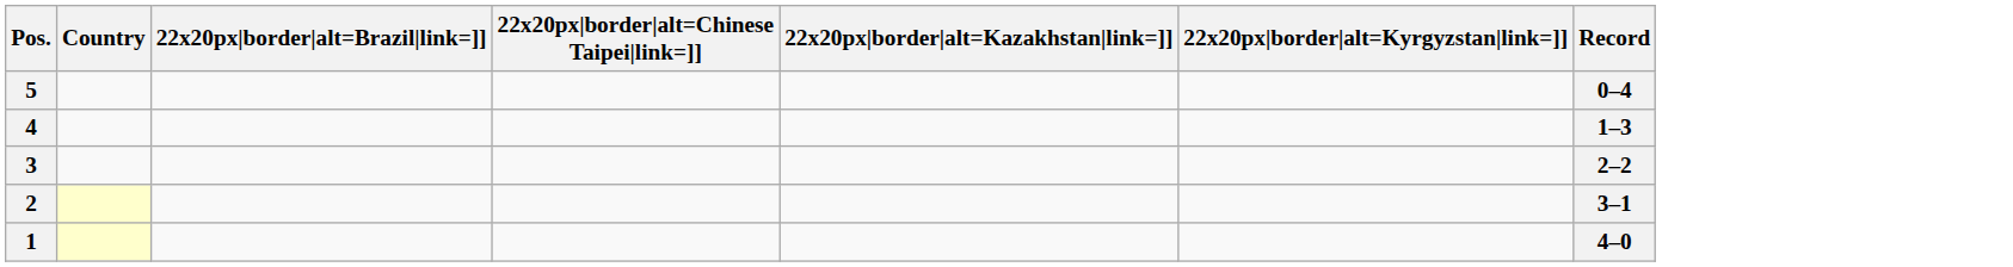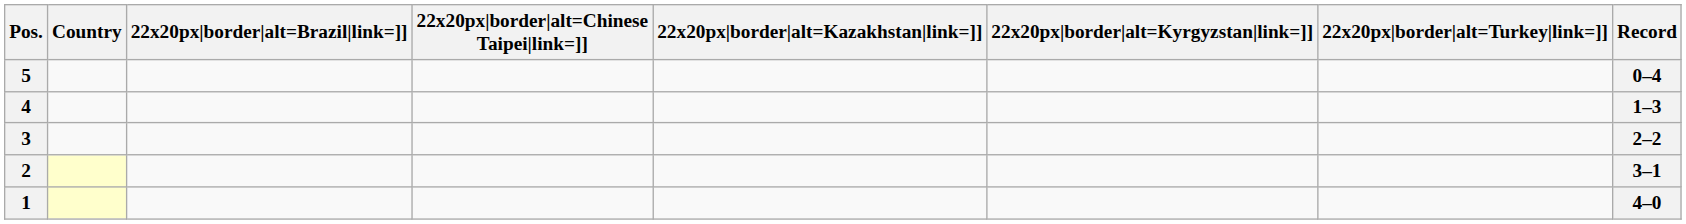+ column: 22x20px|border|alt=Turkey|link=]]
